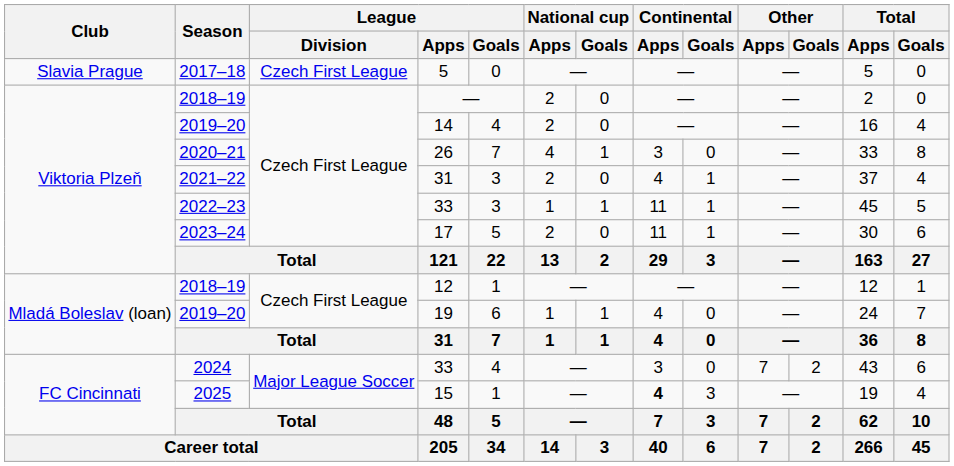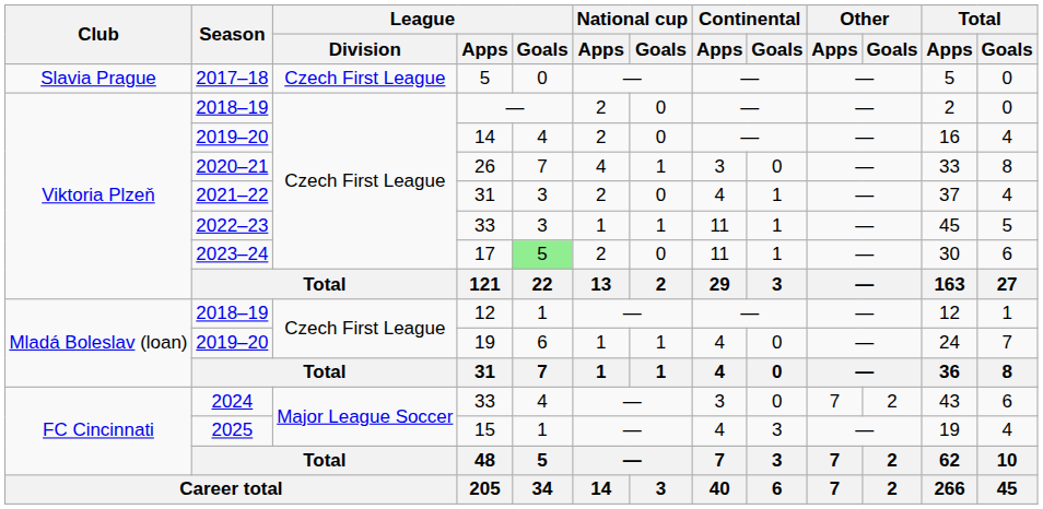17 | League / Goals: no background -> lightgreen background
15 | Continental / Apps: bold -> normal
